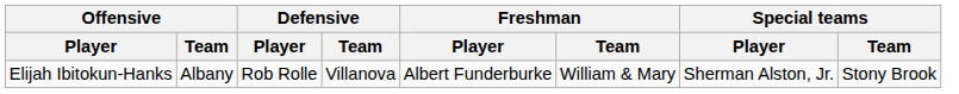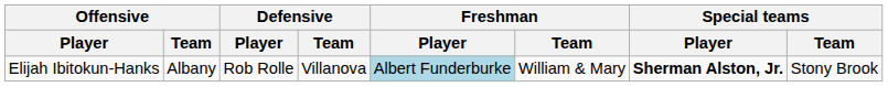Elijah Ibitokun-Hanks | Freshman / Player: no background -> lightblue background
Elijah Ibitokun-Hanks | Special teams / Player: normal -> bold
